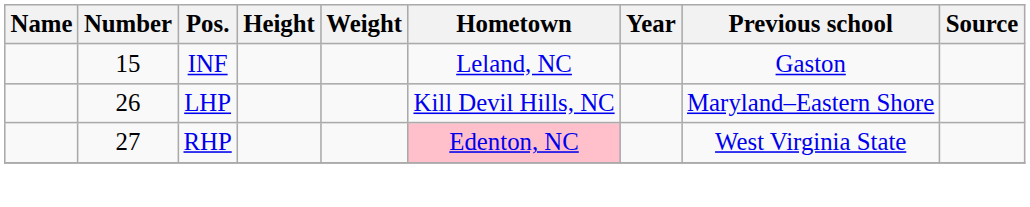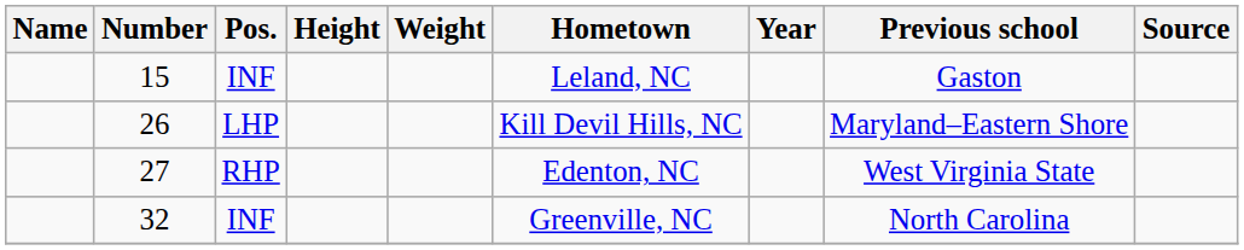27 | Hometown: pink background -> no background
+ row: 32 | INF | Greenville, NC | North Carolina
